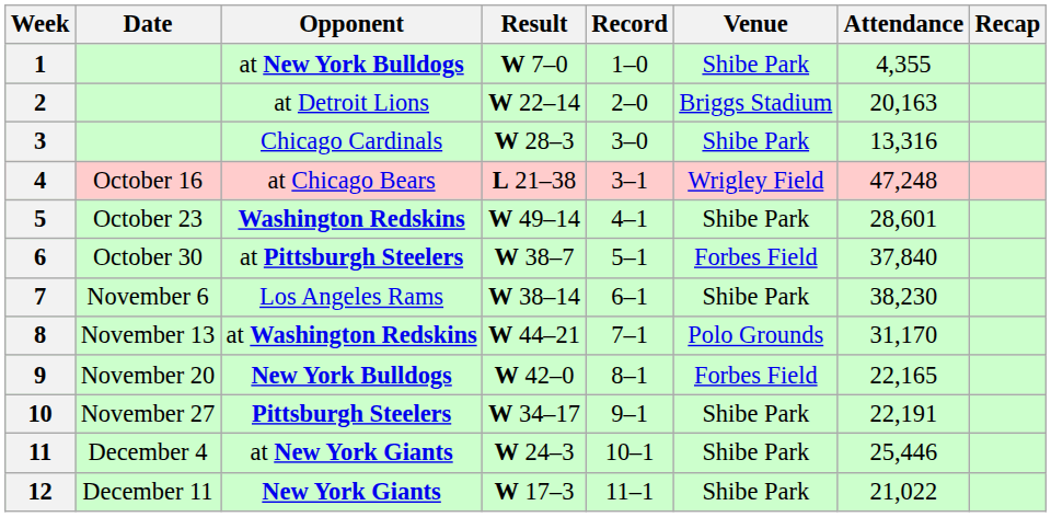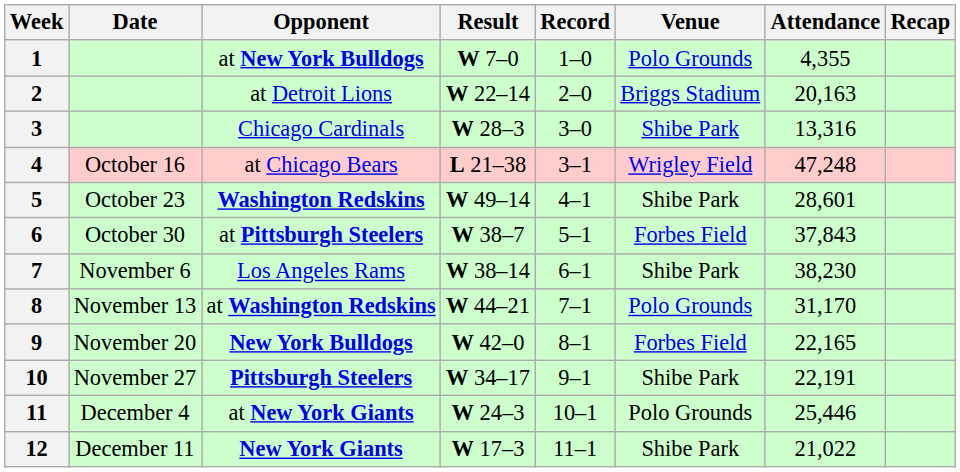1 | Venue: Shibe Park -> Polo Grounds
6 | Attendance: 37,840 -> 37,843
11 | Venue: Shibe Park -> Polo Grounds
